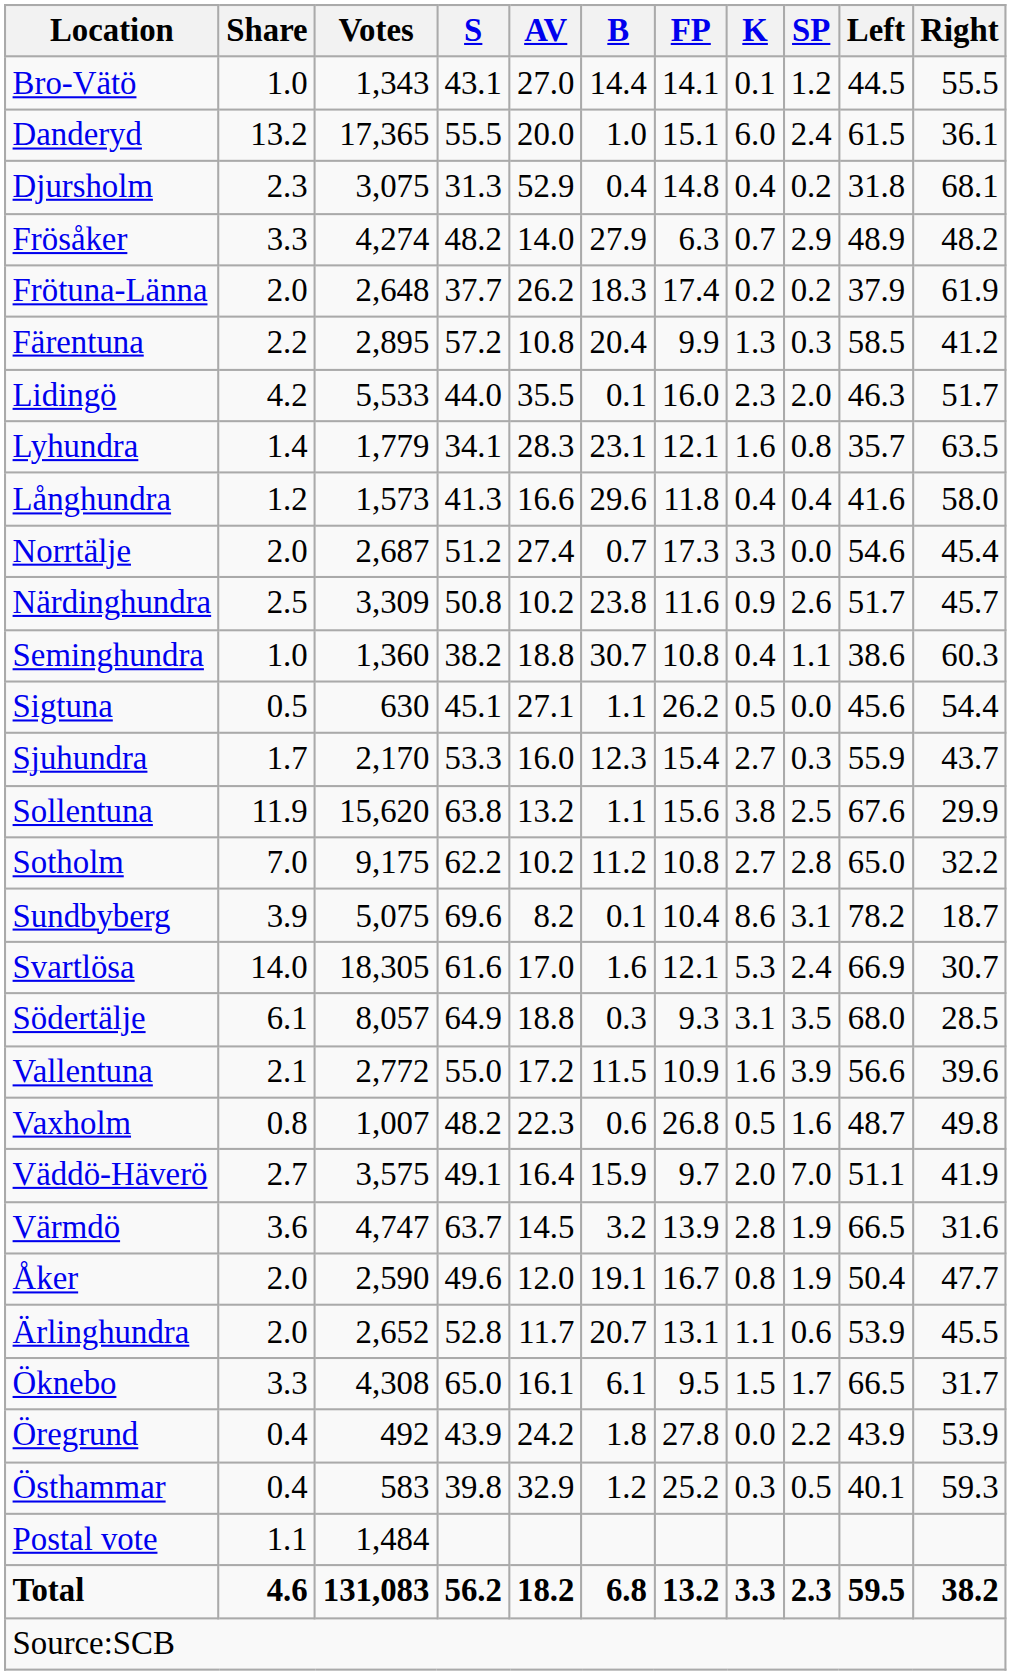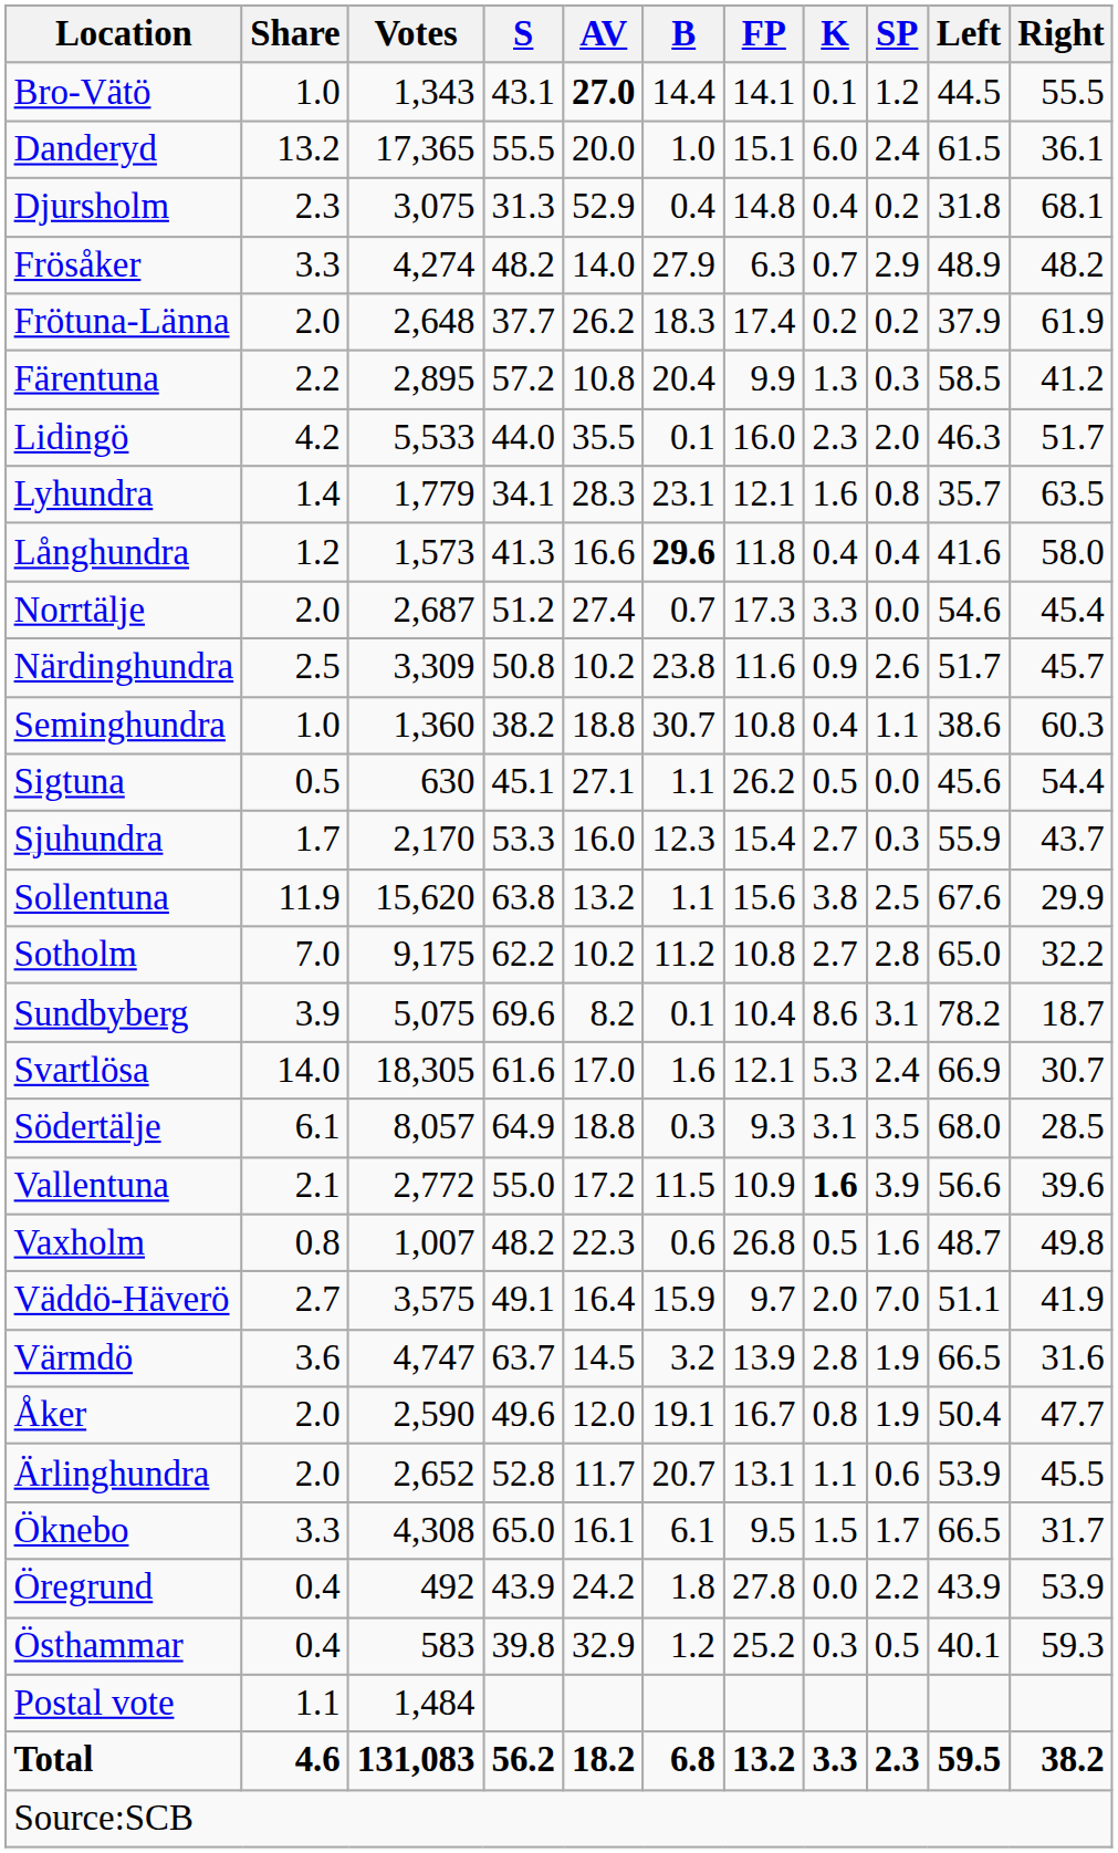Bro-Vätö | AV: normal -> bold
Långhundra | B: normal -> bold
Vallentuna | K: normal -> bold
